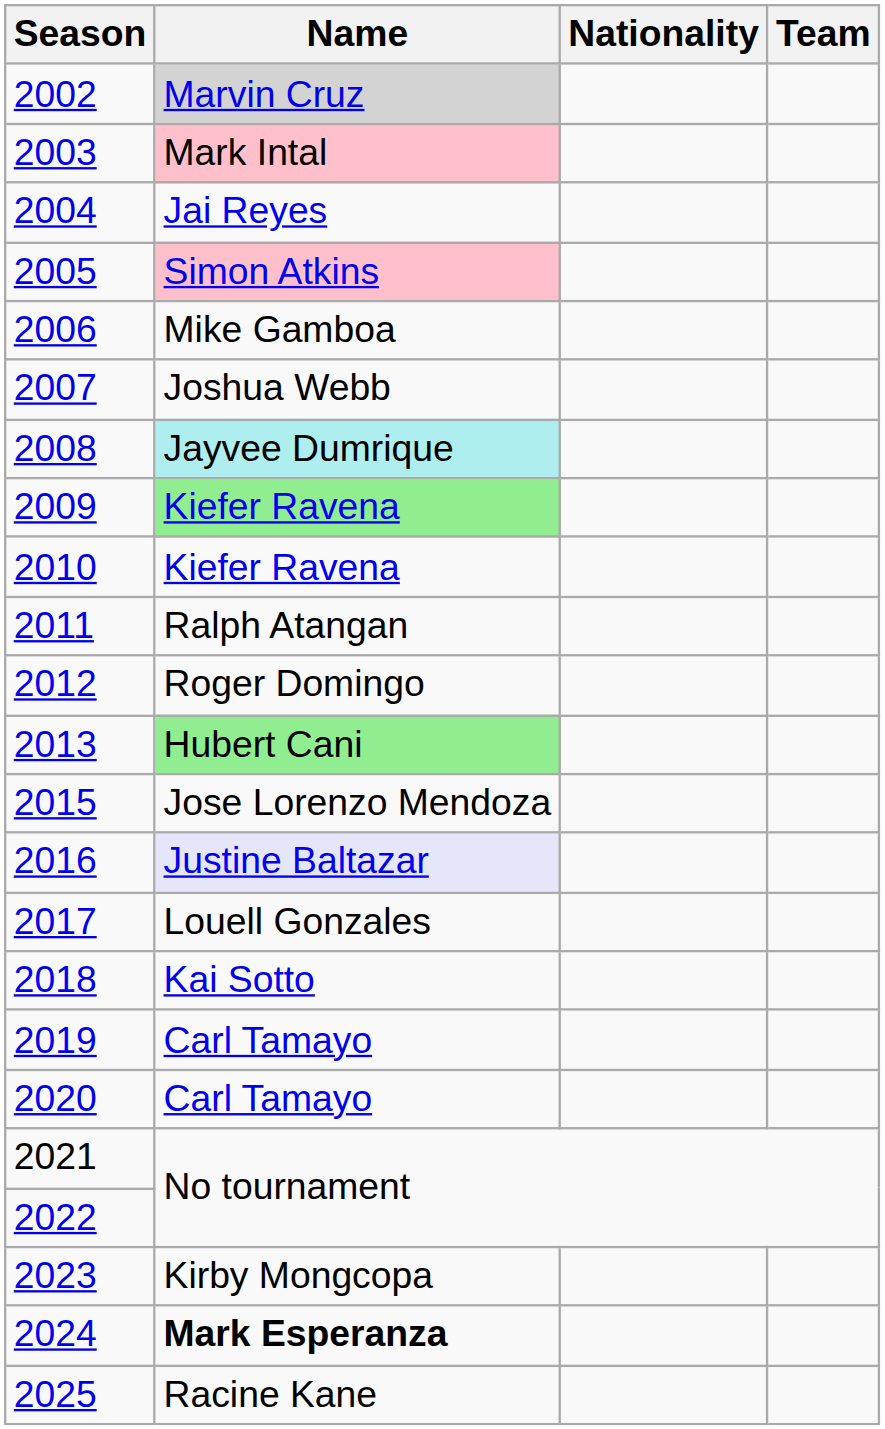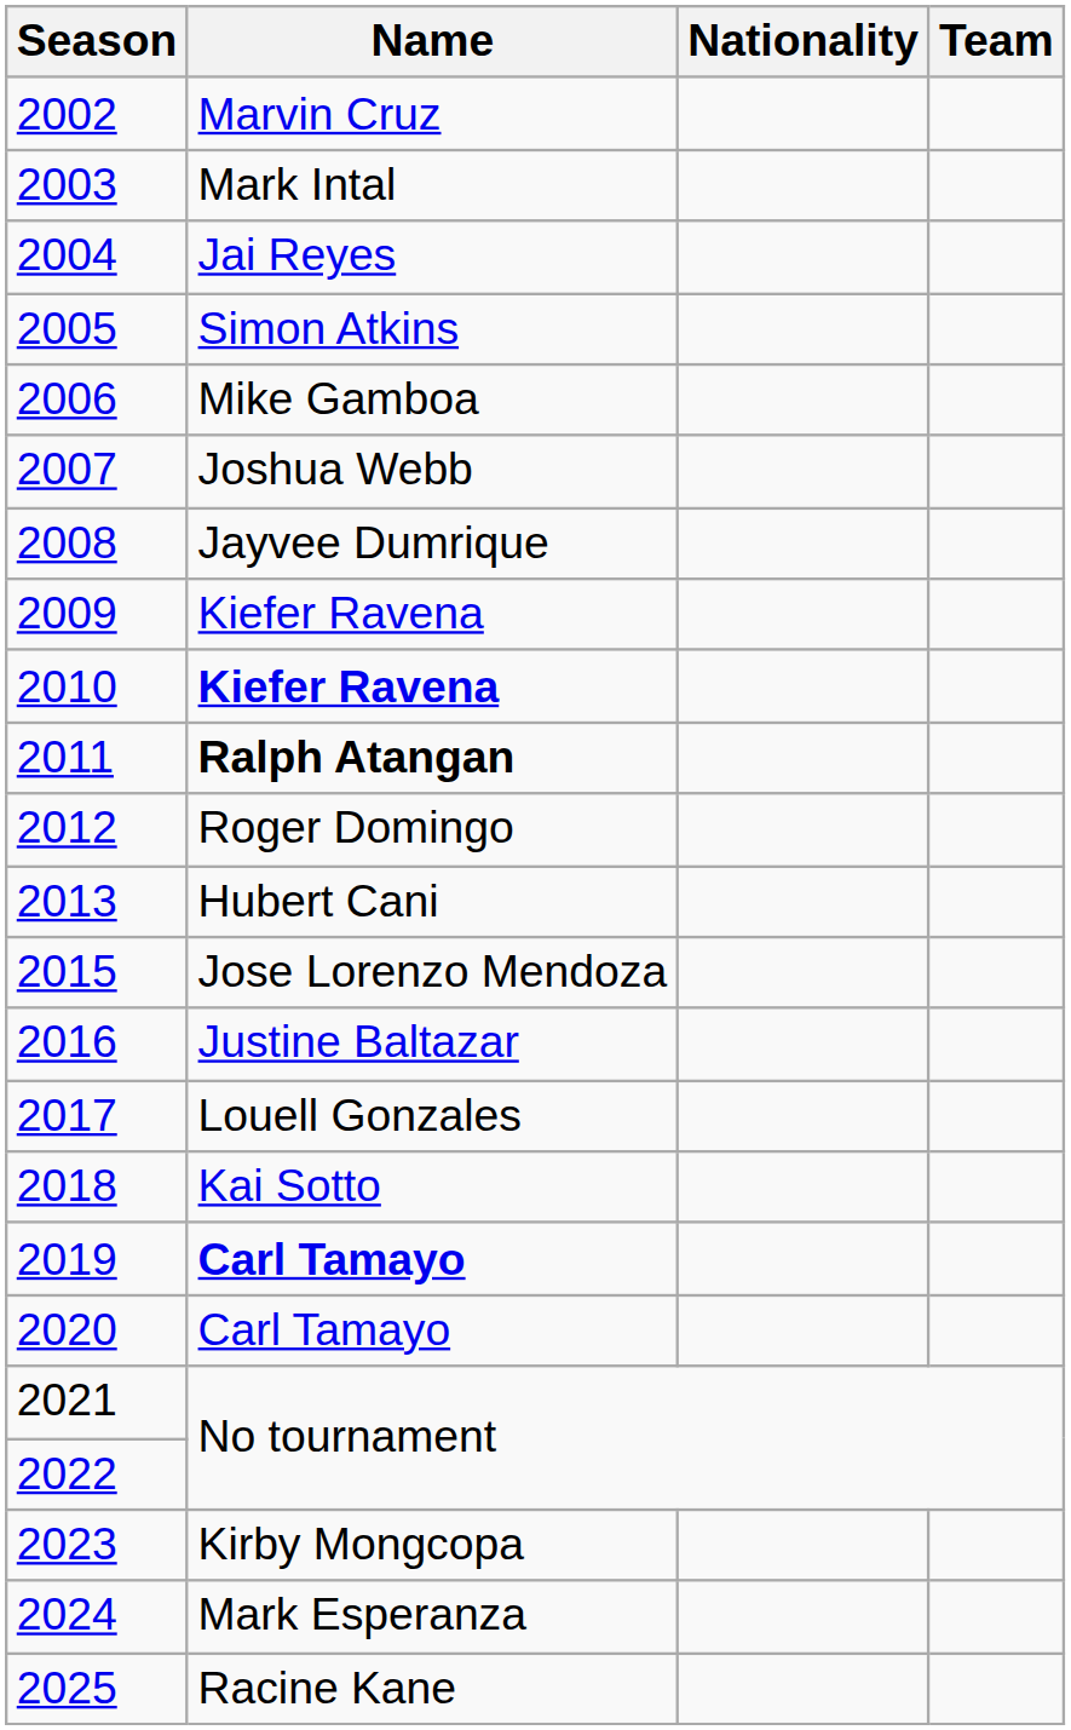2002 | Name: lightgrey background -> no background
2003 | Name: pink background -> no background
2005 | Name: pink background -> no background
2008 | Name: paleturquoise background -> no background
2009 | Name: lightgreen background -> no background
2010 | Name: normal -> bold
2011 | Name: normal -> bold
2013 | Name: lightgreen background -> no background
2016 | Name: lavender background -> no background
2019 | Name: normal -> bold
2024 | Name: bold -> normal
